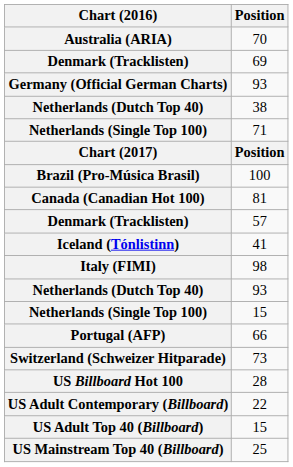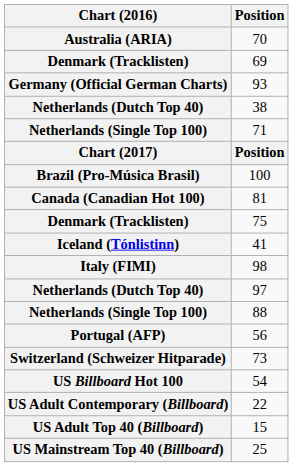row 10 | Position: 57 -> 75
row 13 | Position: 93 -> 97
row 14 | Position: 15 -> 88
row 15 | Position: 66 -> 56
row 17 | Position: 28 -> 54
